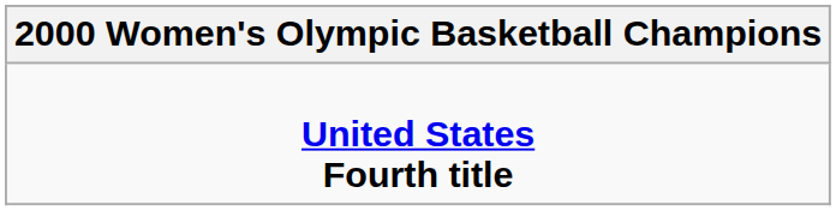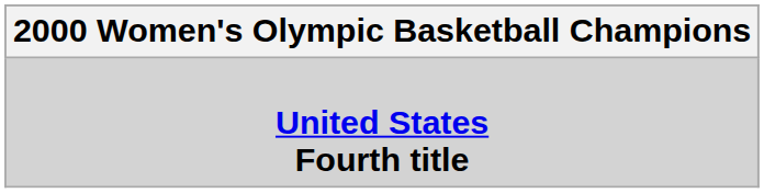row 2 | column 1: no background -> lightgrey background
